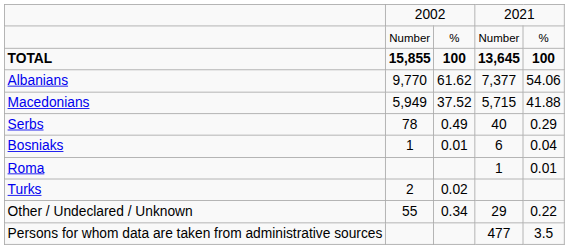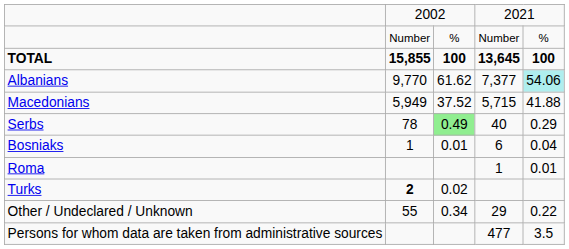Albanians | column 5: no background -> paleturquoise background
Serbs | column 3: no background -> lightgreen background
Turks | column 2: normal -> bold
